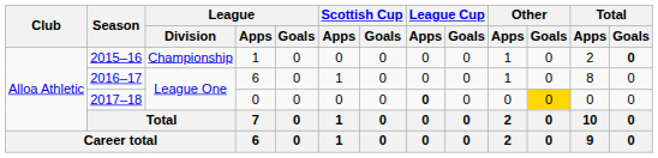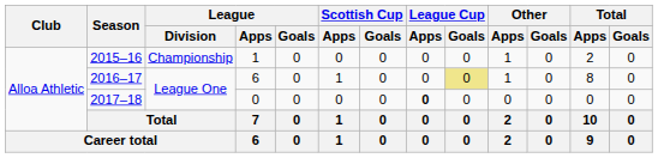2015–16 | Total / Goals: bold -> normal
2016–17 | League Cup / Goals: no background -> khaki background
2017–18 | Other / Goals: gold background -> no background
